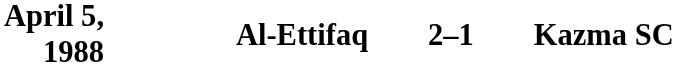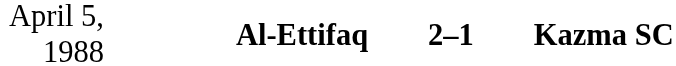April 5, 1988 | column 1: bold -> normal
